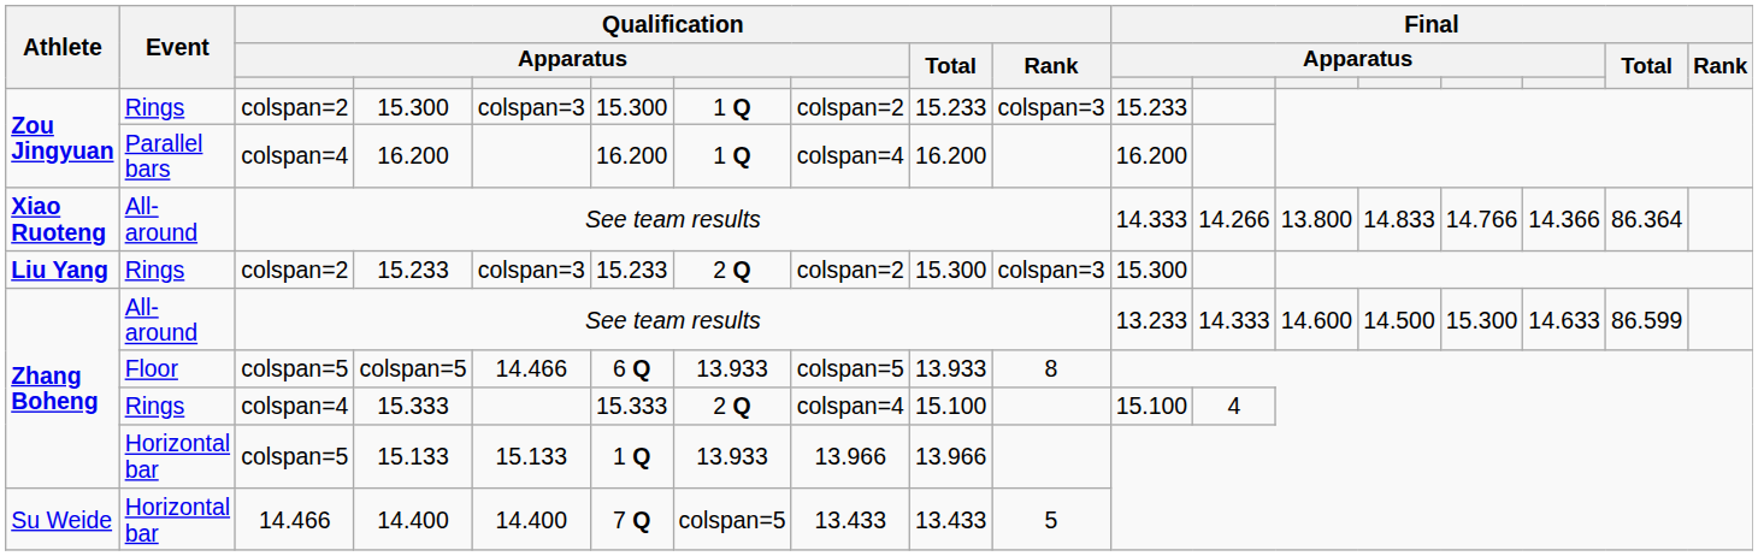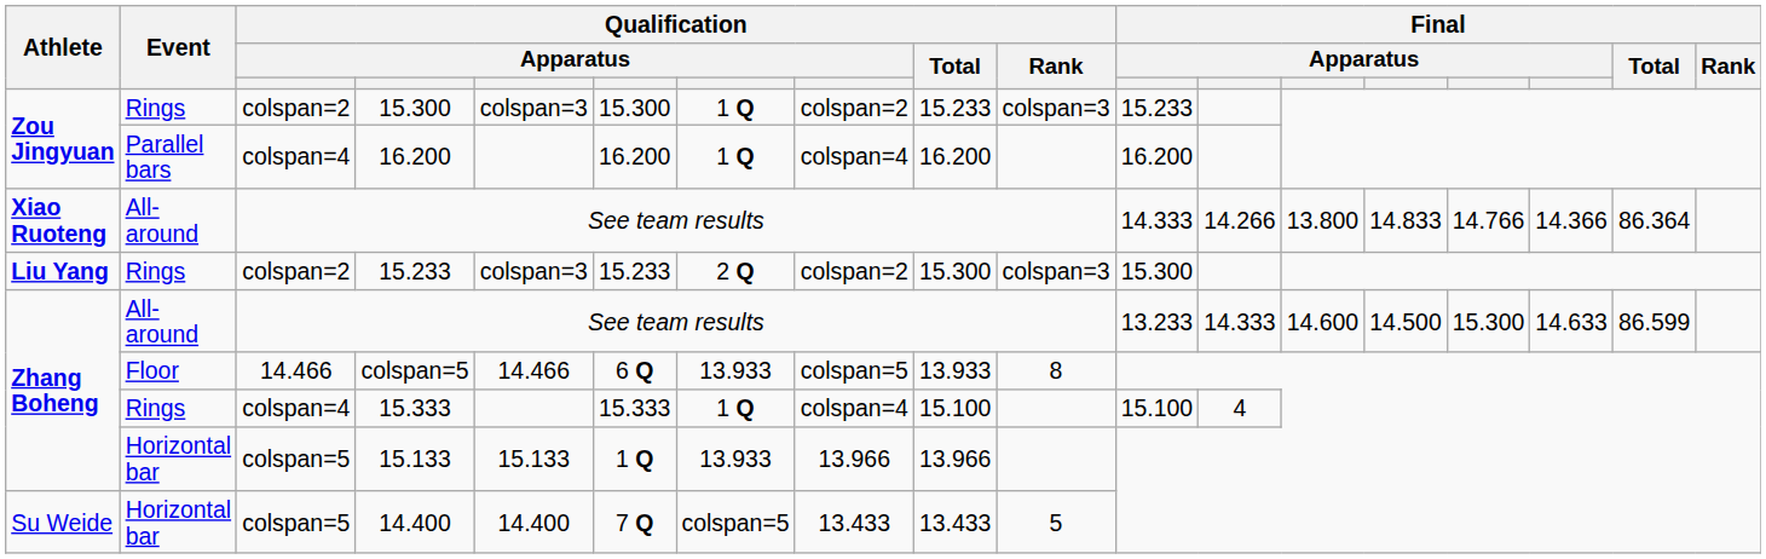row 9 | column 3: colspan=5 -> 14.466
row 10 | column 7: 2 Q -> 1 Q
row 12 | column 3: 14.466 -> colspan=5
